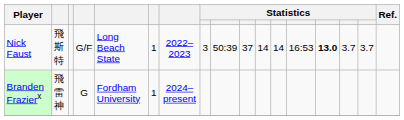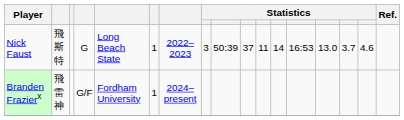Nick Faust | column 4: G/F -> G
Nick Faust | column 11: 14 -> 11
Nick Faust | column 14: bold -> normal
Nick Faust | column 16: 3.7 -> 4.6
Branden Frazierx | column 4: G -> G/F
